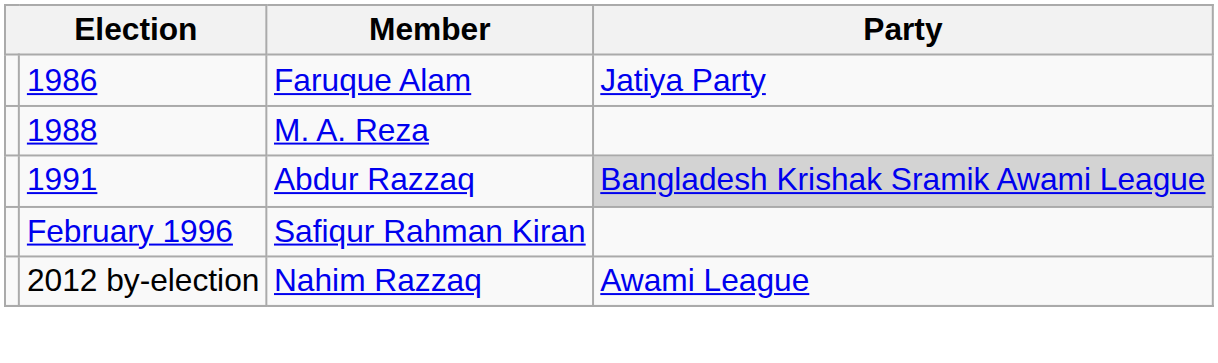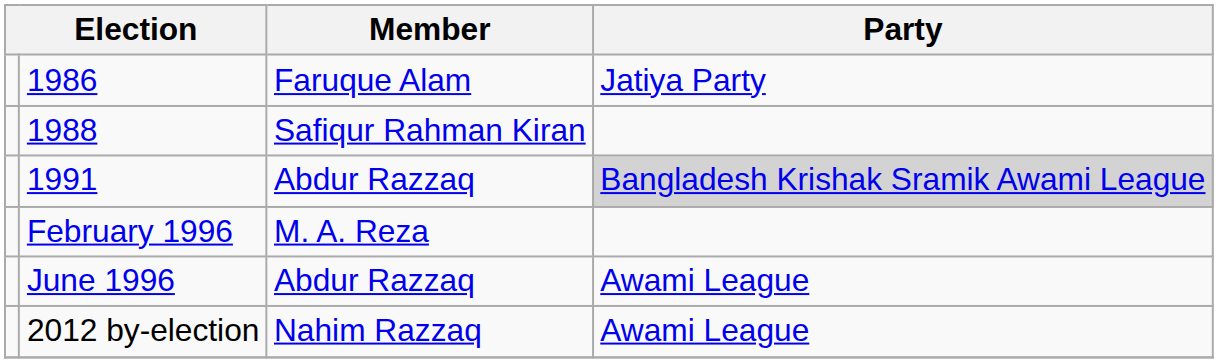1988 | Member: M. A. Reza -> Safiqur Rahman Kiran
February 1996 | Member: Safiqur Rahman Kiran -> M. A. Reza
+ row: June 1996 | Abdur Razzaq | Awami League
